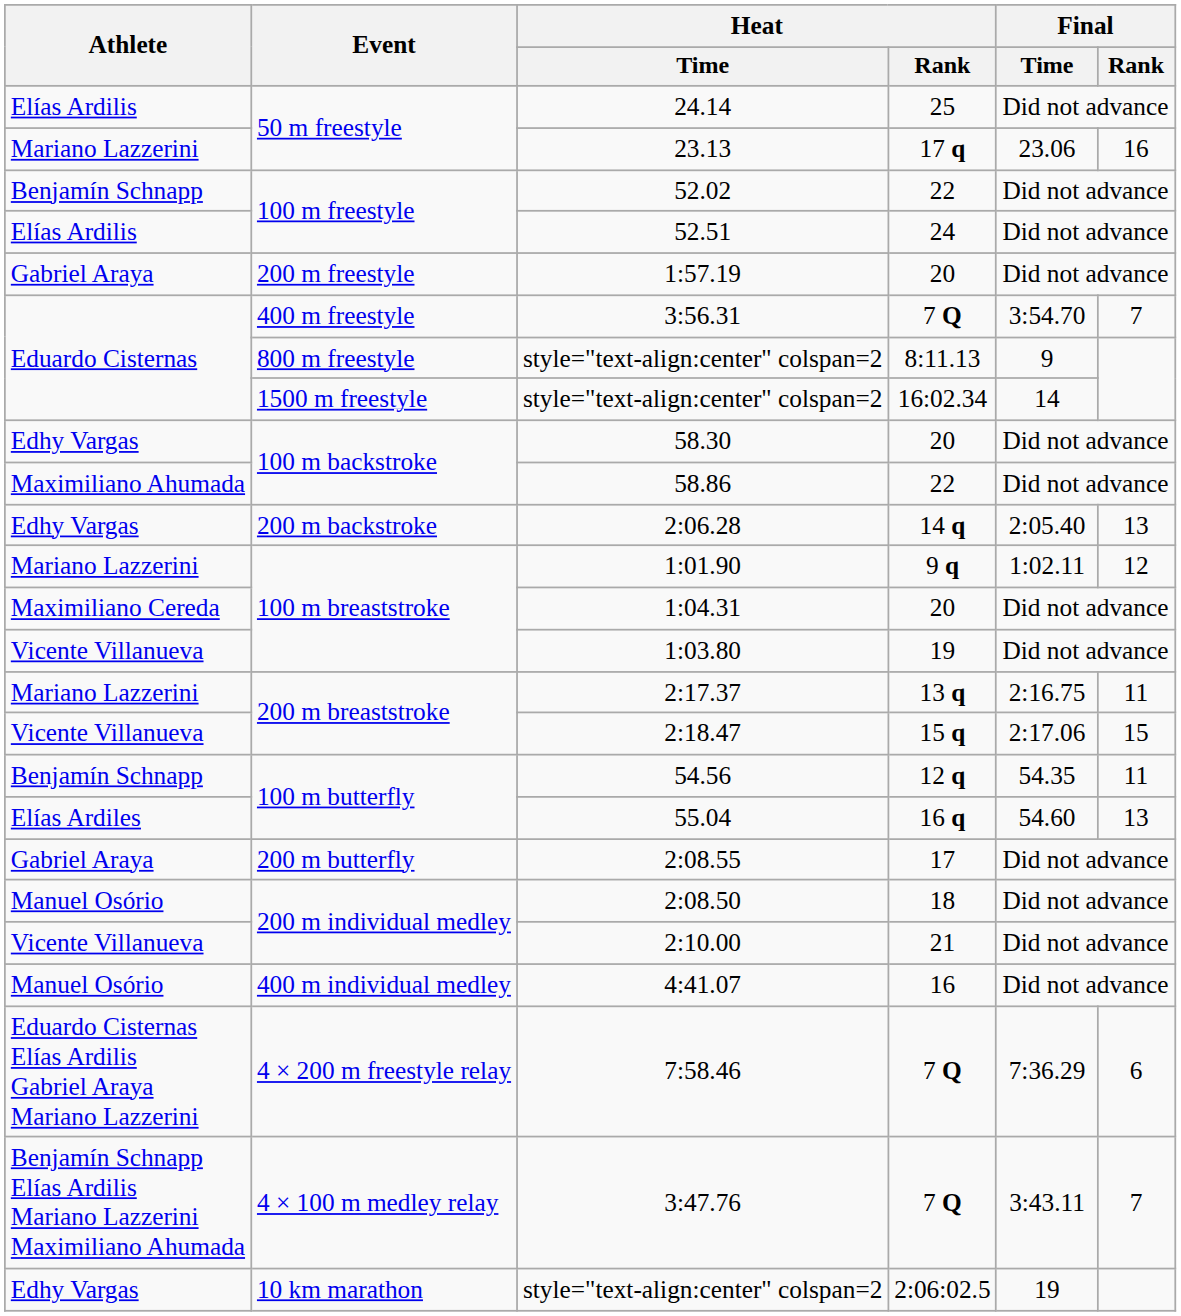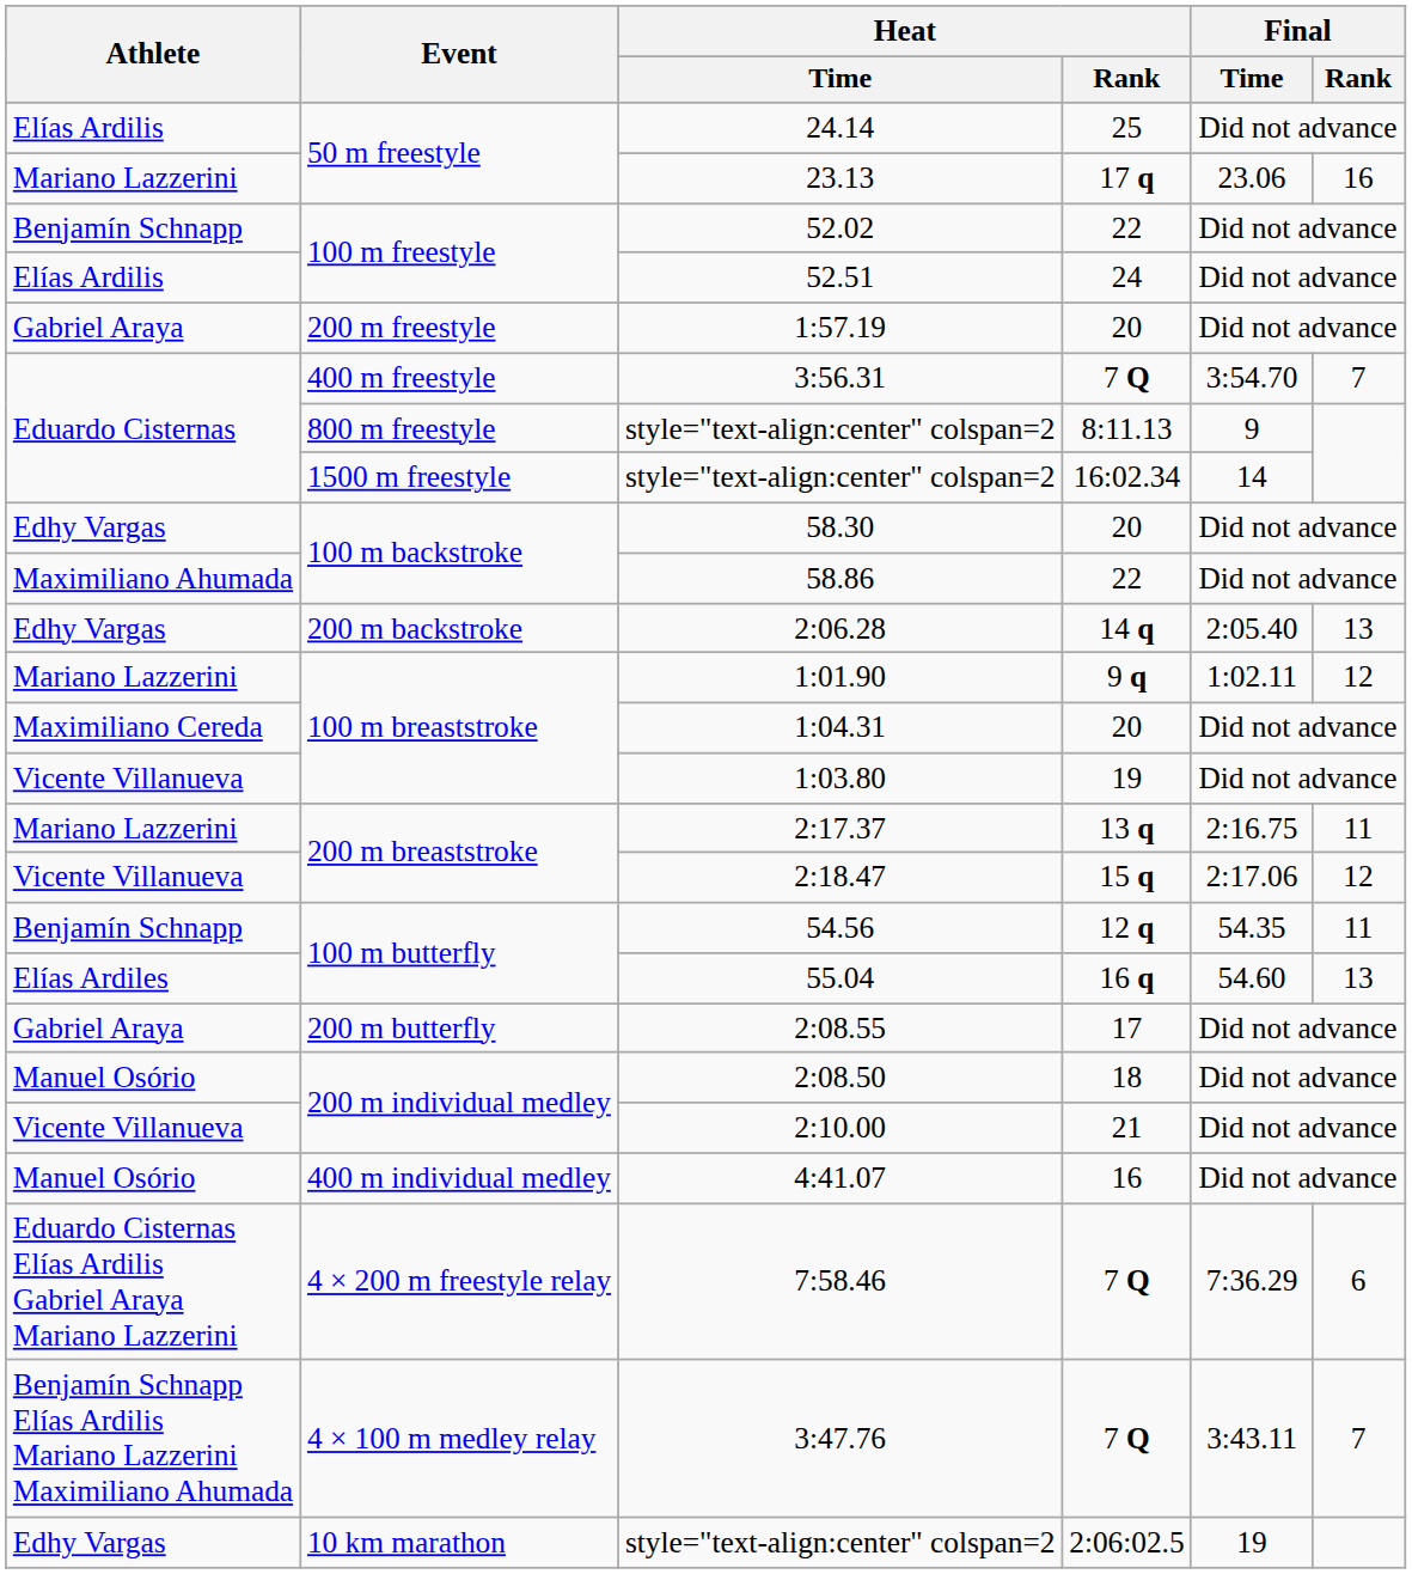2:18.47 | Final / Rank: 15 -> 12
